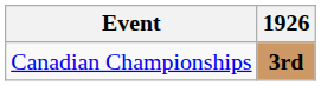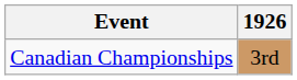Canadian Championships | 1926: bold -> normal
